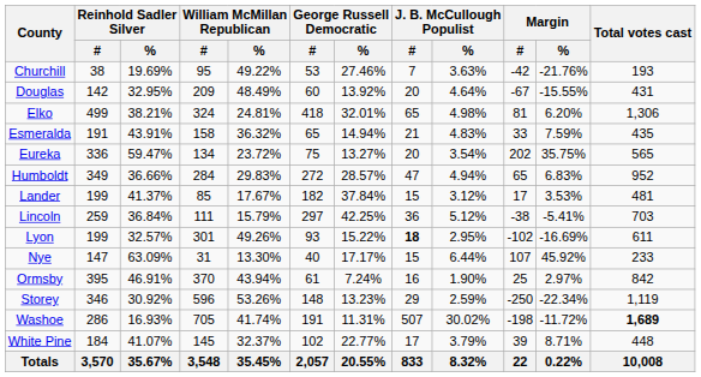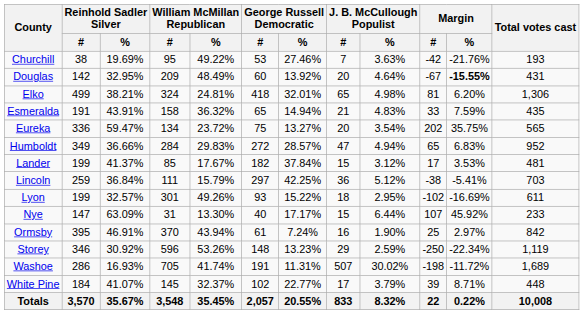Douglas | Margin / %: normal -> bold
Lyon | J. B. McCullough Populist / #: bold -> normal
Washoe | Total votes cast: bold -> normal
